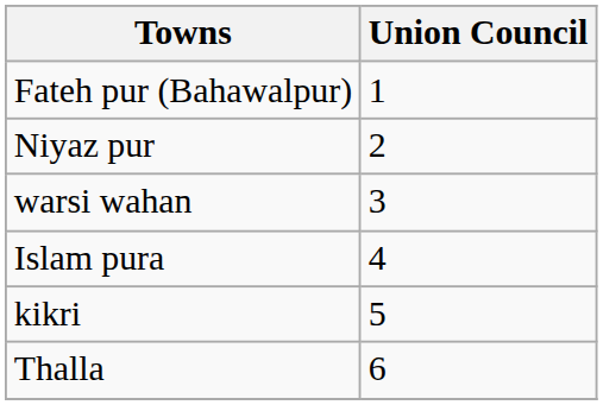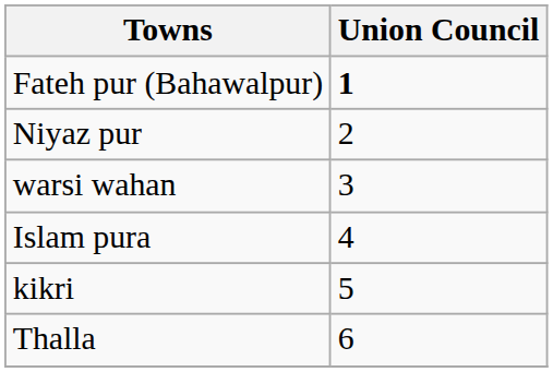Fateh pur (Bahawalpur) | Union Council: normal -> bold
